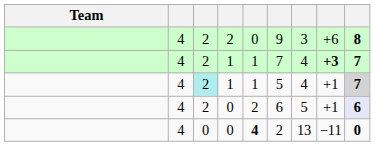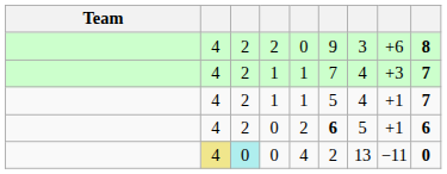row 3 | column 8: bold -> normal
row 4 | column 3: paleturquoise background -> no background
row 4 | column 9: lightgrey background -> no background
row 5 | column 6: normal -> bold
row 5 | column 9: lavender background -> no background
row 6 | column 2: no background -> khaki background
row 6 | column 3: no background -> paleturquoise background
row 6 | column 5: bold -> normal
